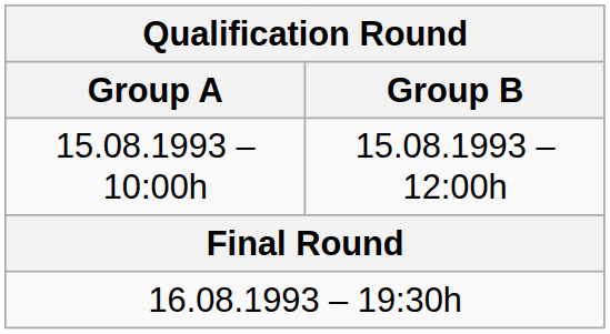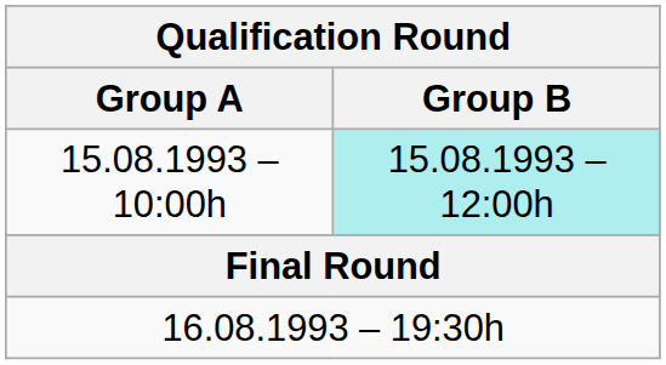15.08.1993 – 10:00h | Group B: no background -> paleturquoise background
